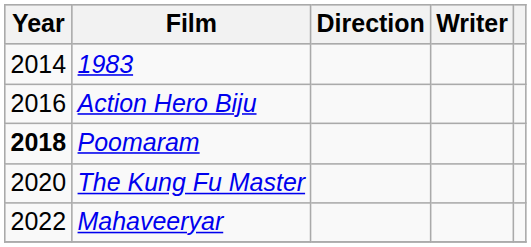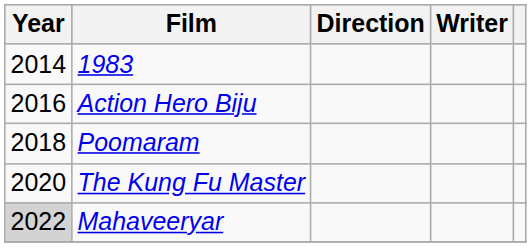Poomaram | Year: bold -> normal
Mahaveeryar | Year: no background -> lightgrey background
